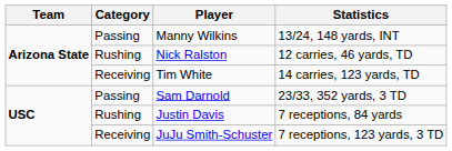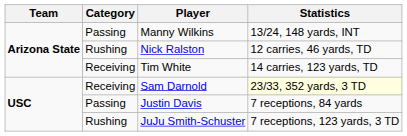Sam Darnold | Category: Passing -> Receiving
Sam Darnold | Statistics: no background -> lightyellow background
Justin Davis | Category: Rushing -> Passing
JuJu Smith-Schuster | Category: Receiving -> Rushing
